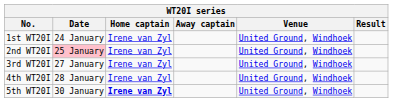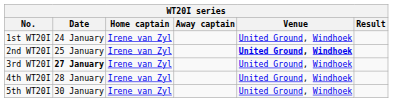2nd WT20I | Date: pink background -> no background
2nd WT20I | Venue: normal -> bold
3rd WT20I | Date: normal -> bold
5th WT20I | Home captain: bold -> normal
